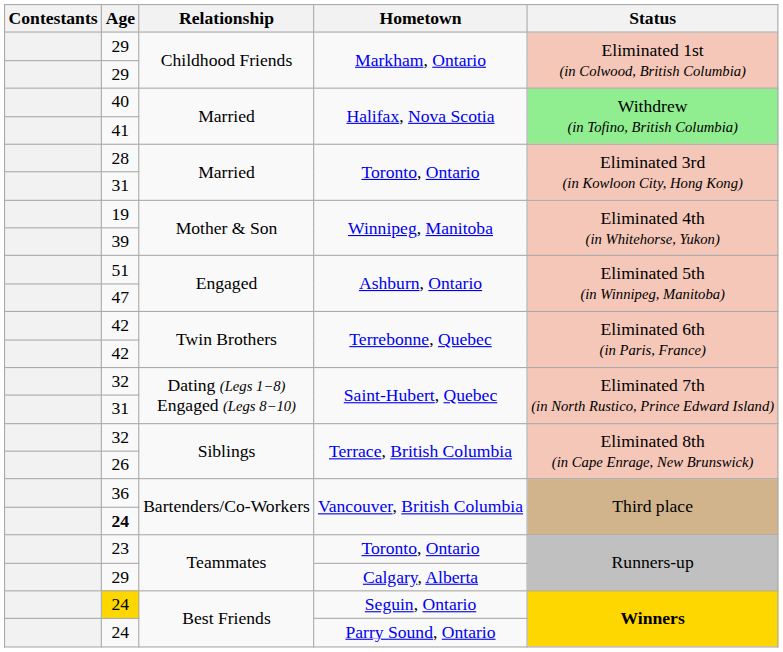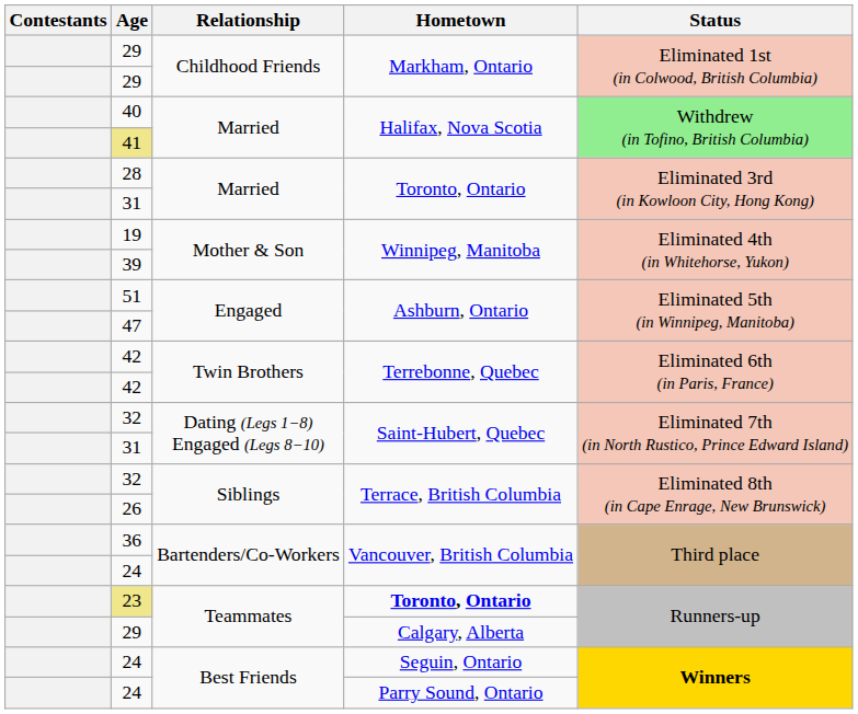41 | Age: no background -> khaki background
24 / Vancouver, British Columbia | Age: bold -> normal
23 | Age: no background -> khaki background
23 | Hometown: normal -> bold
24 / Seguin, Ontario | Age: gold background -> no background
